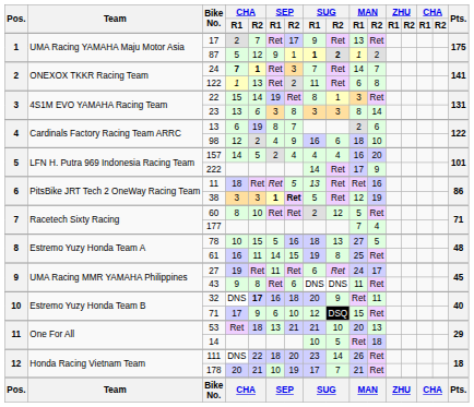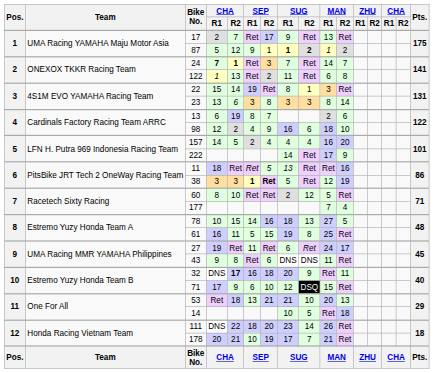78 | SEP / R1: 5 -> 14
61 | SEP / R1: 14 -> 5
